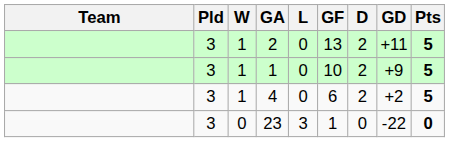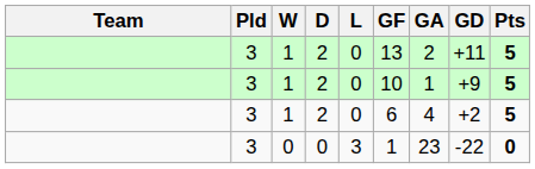columns swapped: D <-> GA
